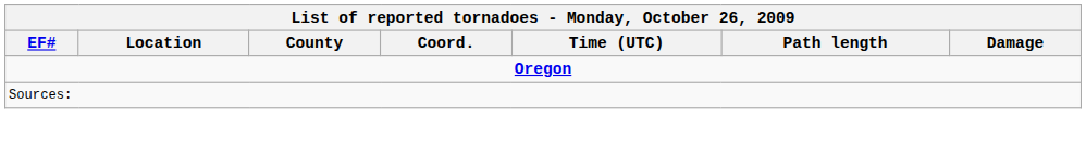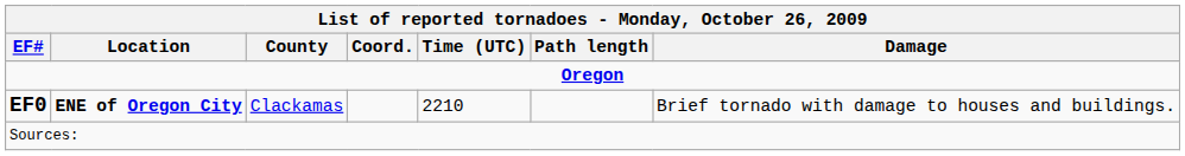+ row: EF0 | ENE of Oregon City | Clackamas | 2210 | Brief tornado with damage to houses and buildings.
